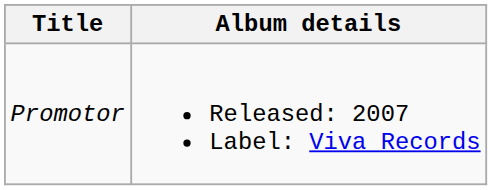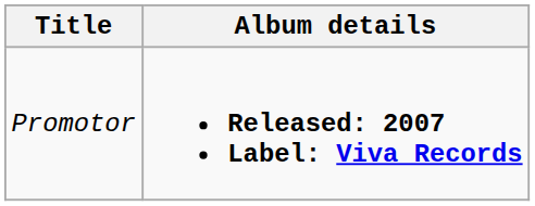Promotor | Album details: normal -> bold
